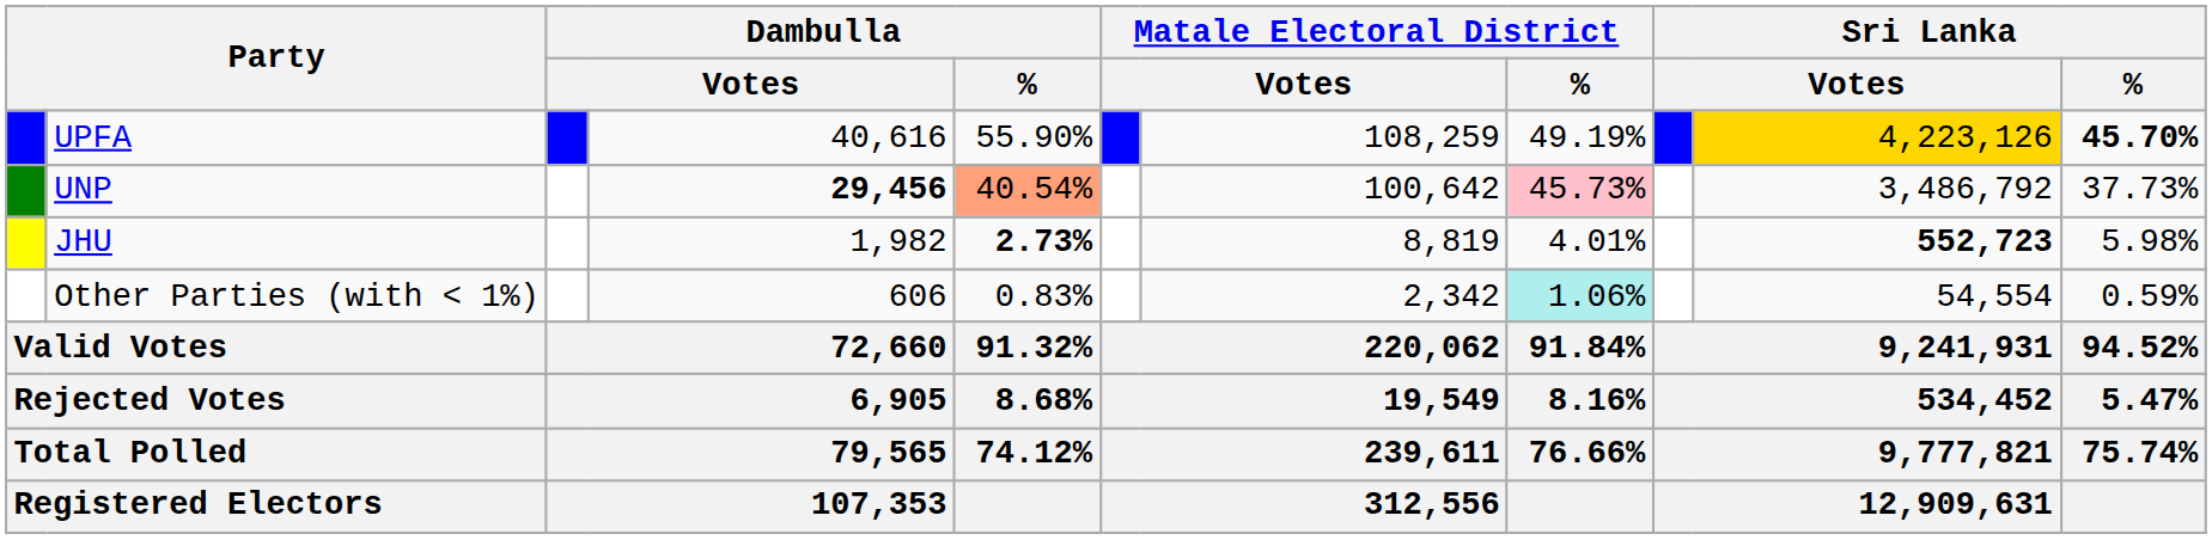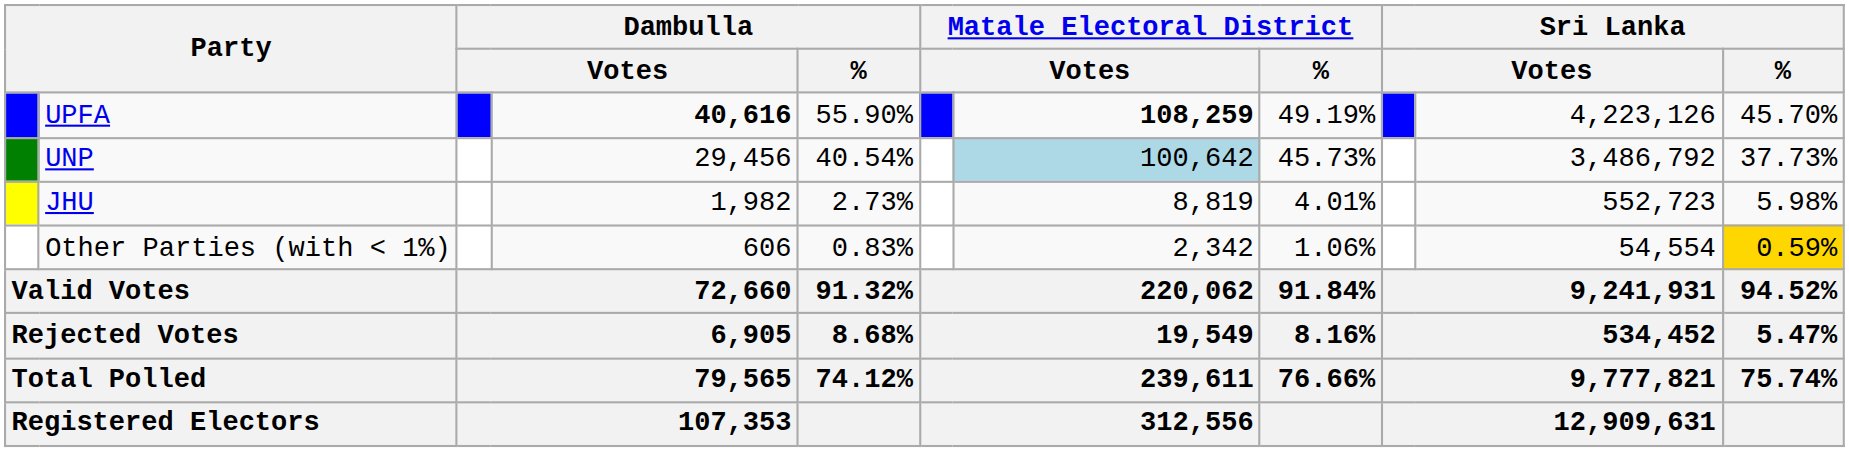UPFA | column 4: normal -> bold
UPFA | column 7: normal -> bold
UPFA | column 10: gold background -> no background
UPFA | Sri Lanka / %: bold -> normal
UNP | column 4: bold -> normal
UNP | Dambulla / %: lightsalmon background -> no background
UNP | column 7: no background -> lightblue background
UNP | Matale Electoral District / %: pink background -> no background
JHU | Dambulla / %: bold -> normal
JHU | column 10: bold -> normal
Other Parties (with < 1%) | Matale Electoral District / %: paleturquoise background -> no background
Other Parties (with < 1%) | Sri Lanka / %: no background -> gold background
